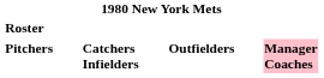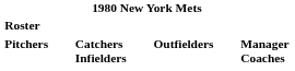Pitchers | column 4: pink background -> no background
